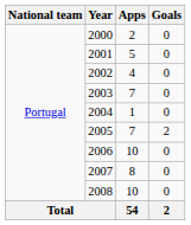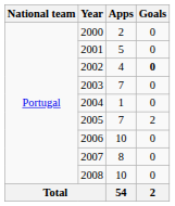2002 | Goals: normal -> bold
